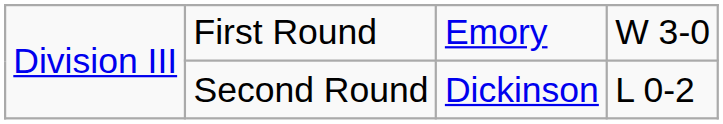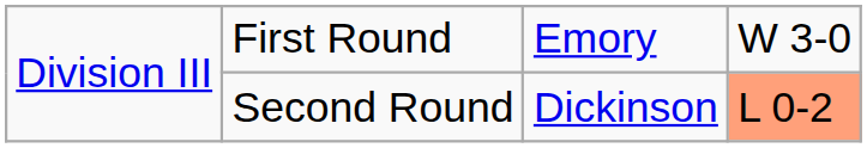Division III / Second Round | column 4: no background -> lightsalmon background
